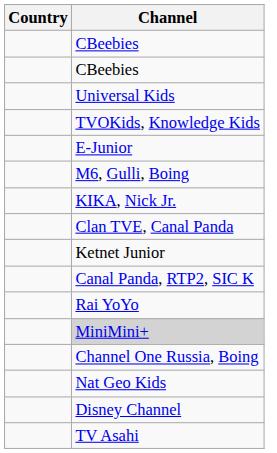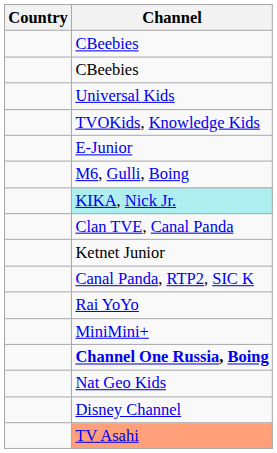row 8 | Channel: no background -> paleturquoise background
row 13 | Channel: lightgrey background -> no background
row 14 | Channel: normal -> bold
row 17 | Channel: no background -> lightsalmon background
